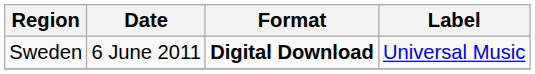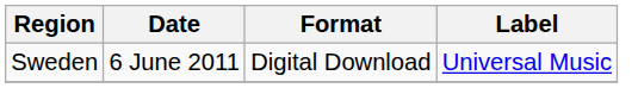Sweden | Format: bold -> normal
